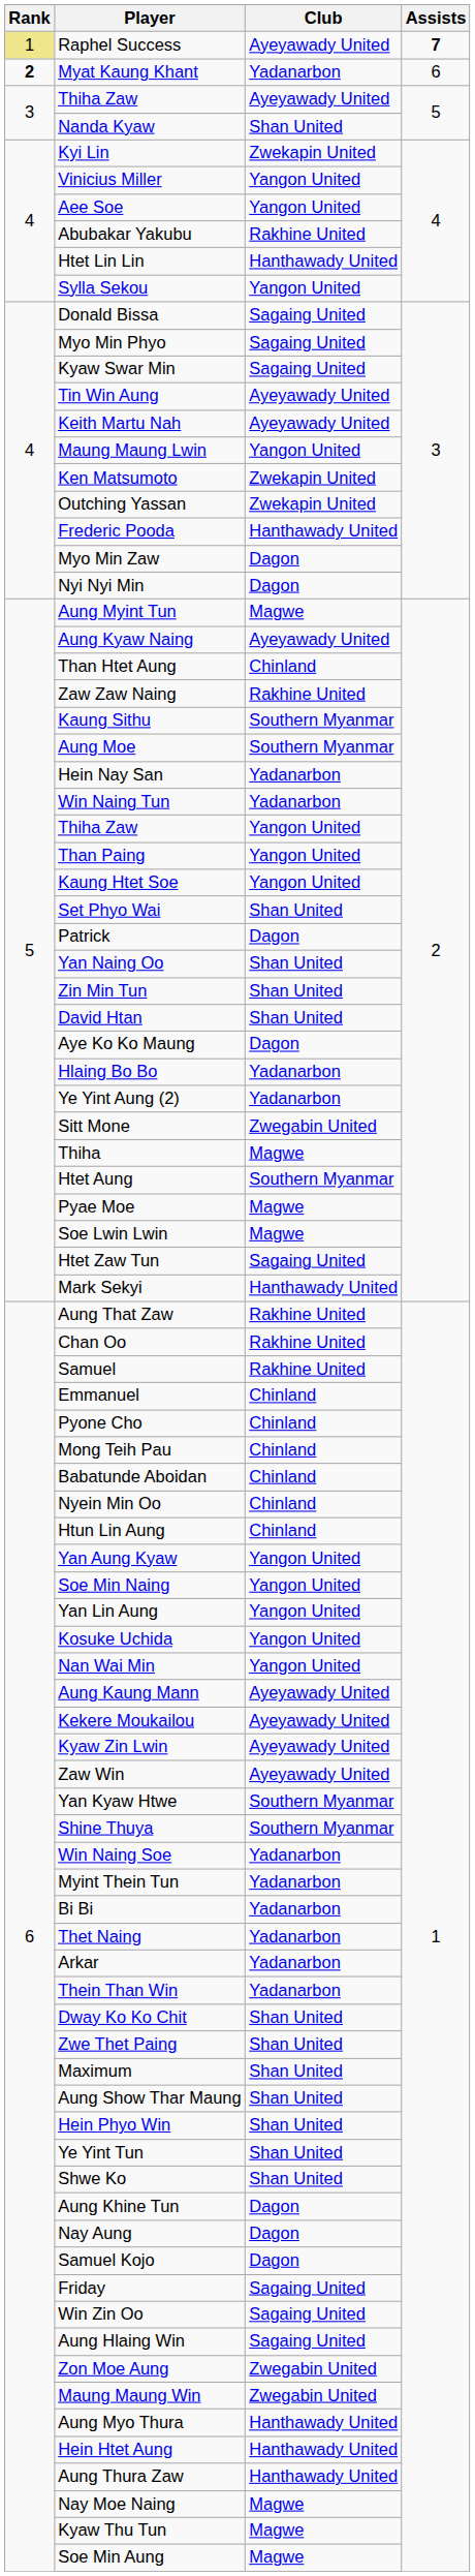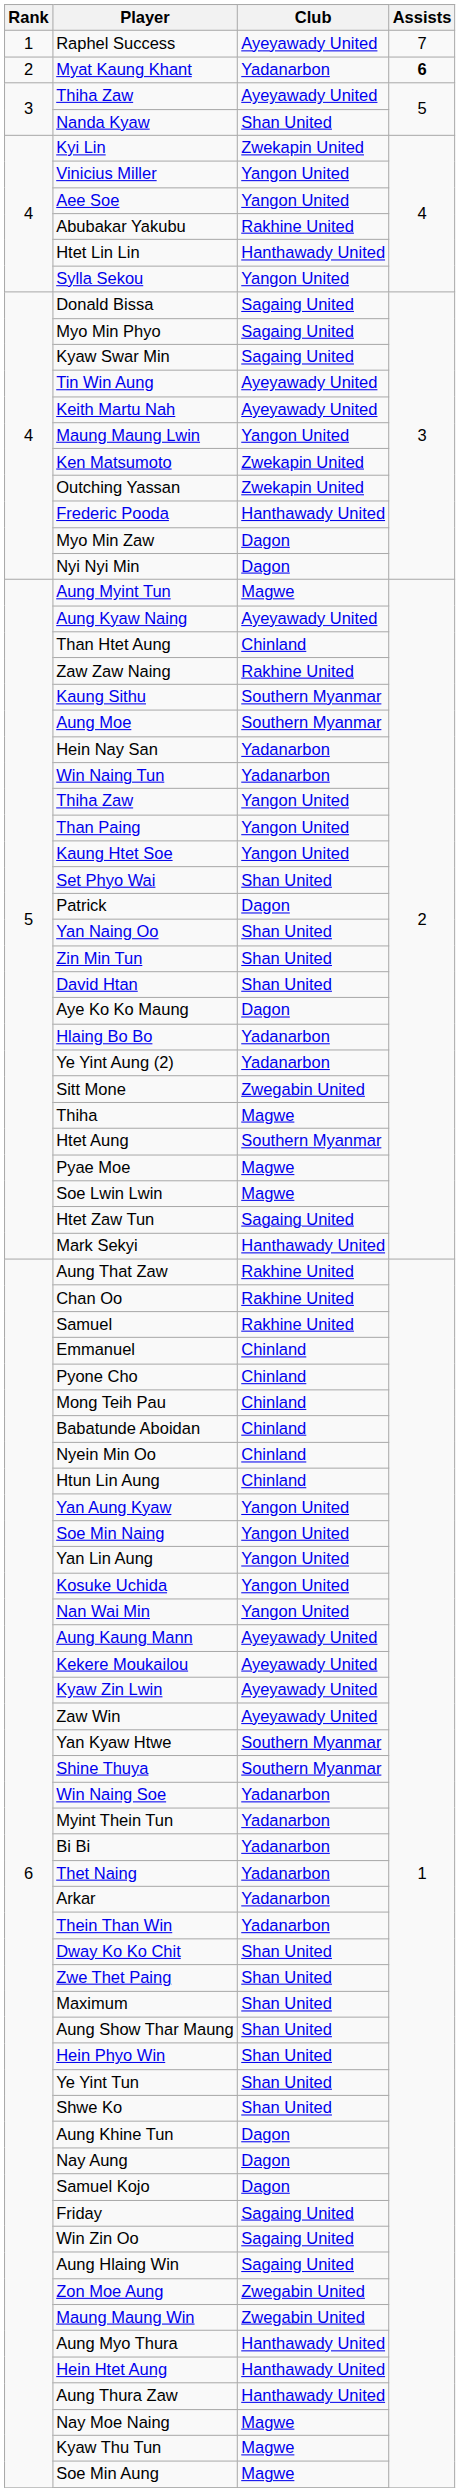Raphel Success | Rank: khaki background -> no background
Raphel Success | Assists: bold -> normal
Myat Kaung Khant | Rank: bold -> normal
Myat Kaung Khant | Assists: normal -> bold
